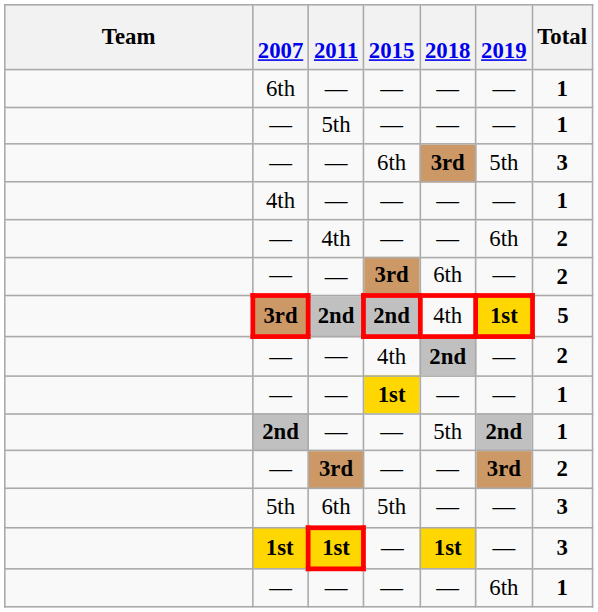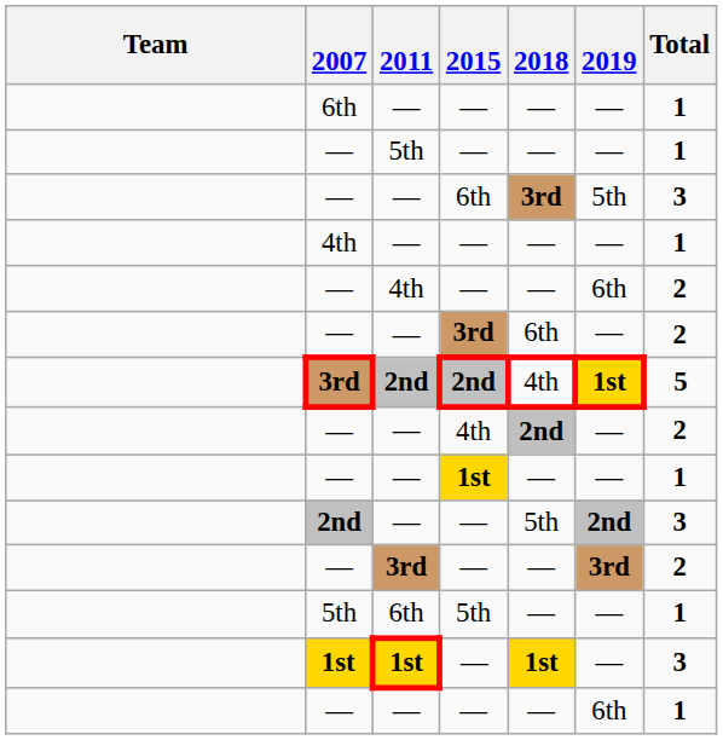row 11 | Total: 1 -> 3
row 13 | Total: 3 -> 1
